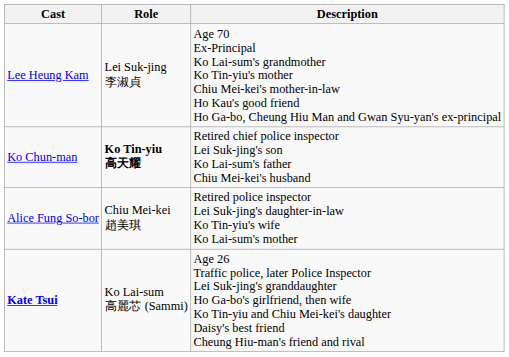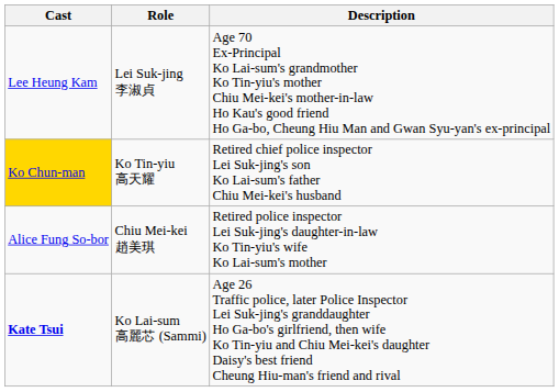row 3 | Cast: no background -> gold background
row 3 | Role: bold -> normal
